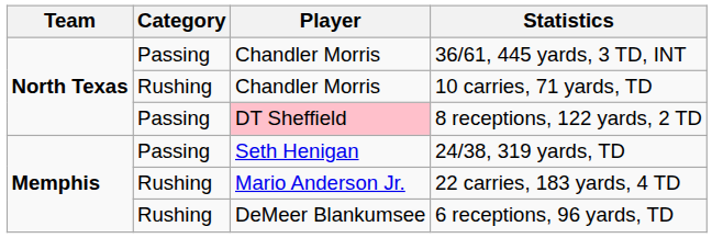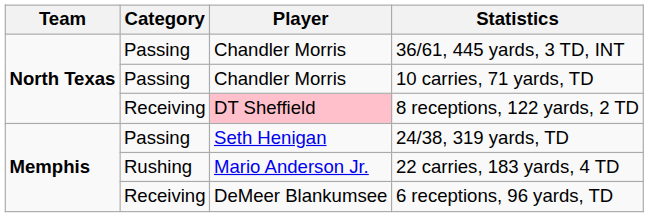10 carries, 71 yards, TD | Category: Rushing -> Passing
8 receptions, 122 yards, 2 TD | Category: Passing -> Receiving
6 receptions, 96 yards, TD | Category: Rushing -> Receiving
